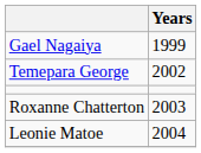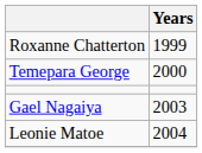row 2 | column 1: Gael Nagaiya -> Roxanne Chatterton
row 3 | Years: 2002 -> 2000
row 5 | column 1: Roxanne Chatterton -> Gael Nagaiya
